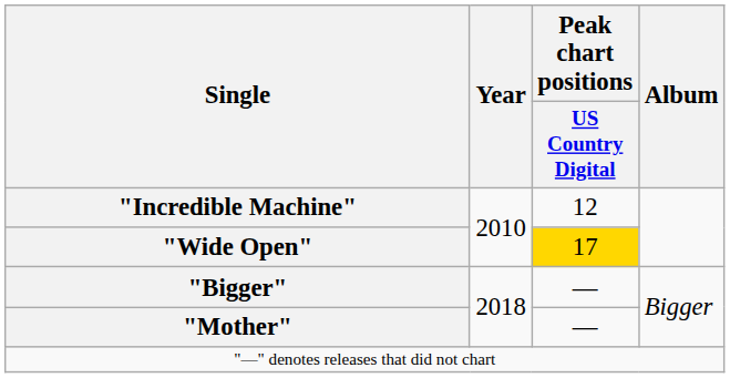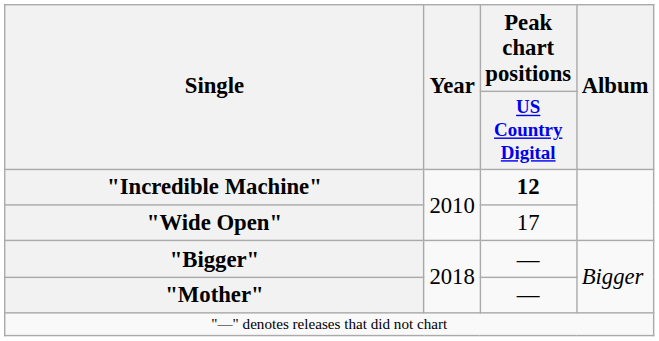"Incredible Machine" | Peak chart positions / US Country Digital: normal -> bold
"Wide Open" | Peak chart positions / US Country Digital: gold background -> no background
